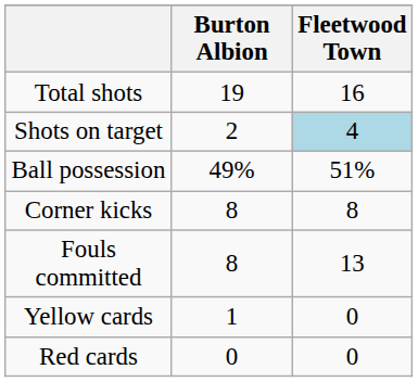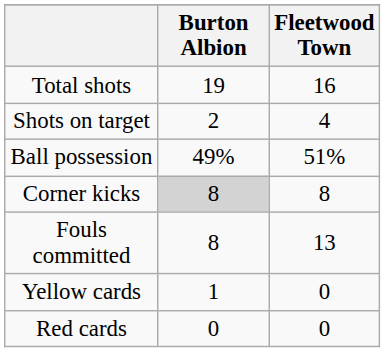Shots on target | Fleetwood Town: lightblue background -> no background
Corner kicks | Burton Albion: no background -> lightgrey background
